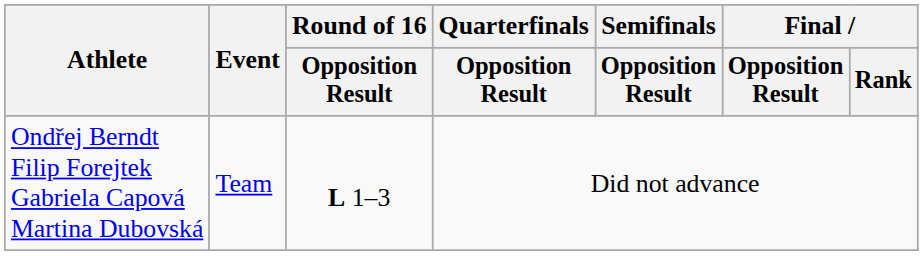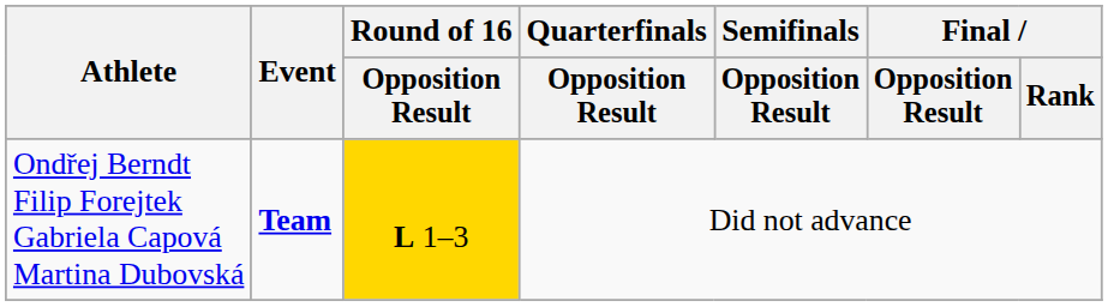row 3 | Event: normal -> bold
row 3 | Round of 16 / Opposition Result: no background -> gold background
